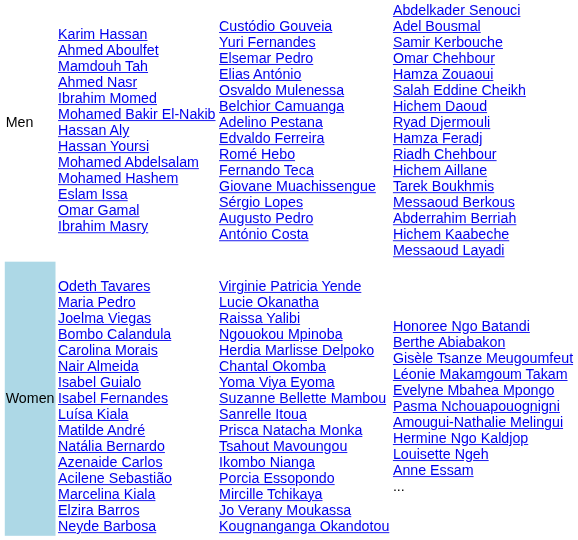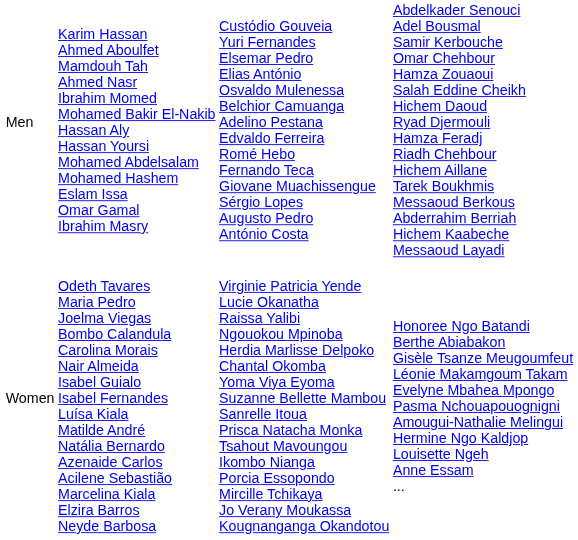Women | column 1: lightblue background -> no background
